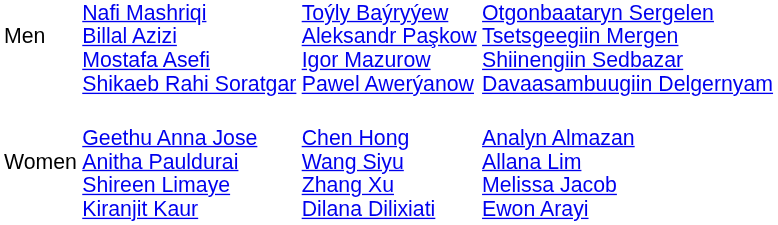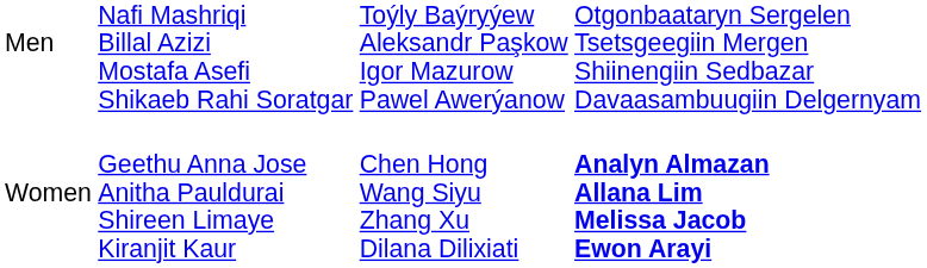Women | column 4: normal -> bold
